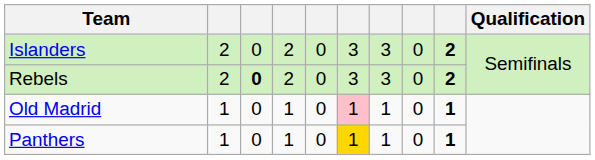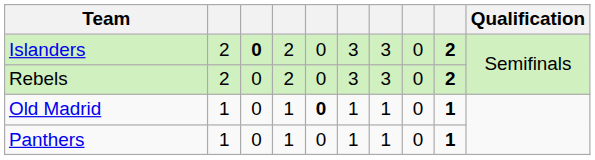Islanders | column 3: normal -> bold
Rebels | column 3: bold -> normal
Old Madrid | column 5: normal -> bold
Old Madrid | column 6: pink background -> no background
Panthers | column 6: gold background -> no background
